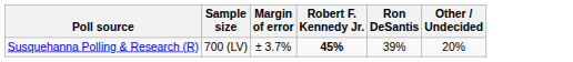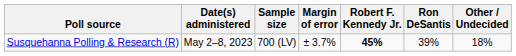+ column: Date(s) administered | May 2–8, 2023
Susquehanna Polling & Research (R) | Other / Undecided: 20% -> 18%
